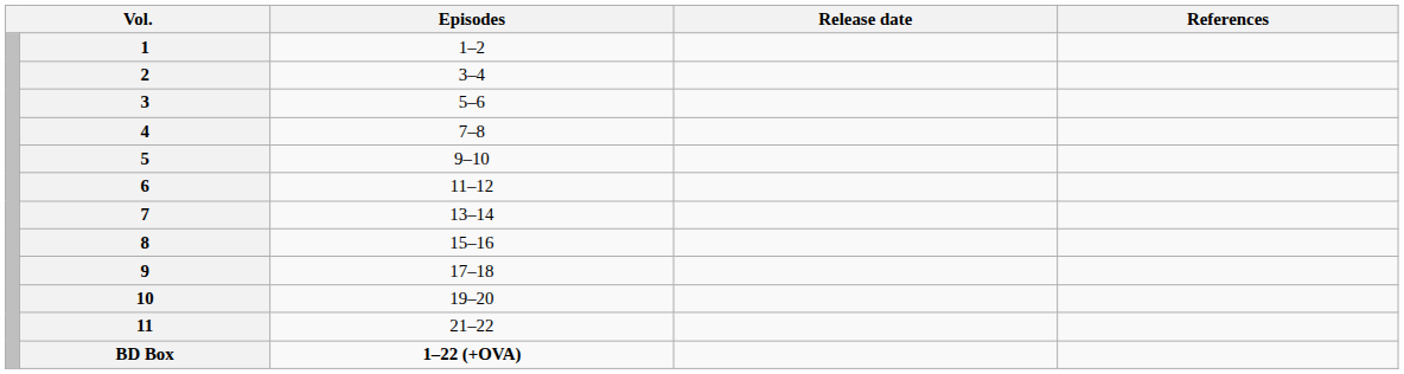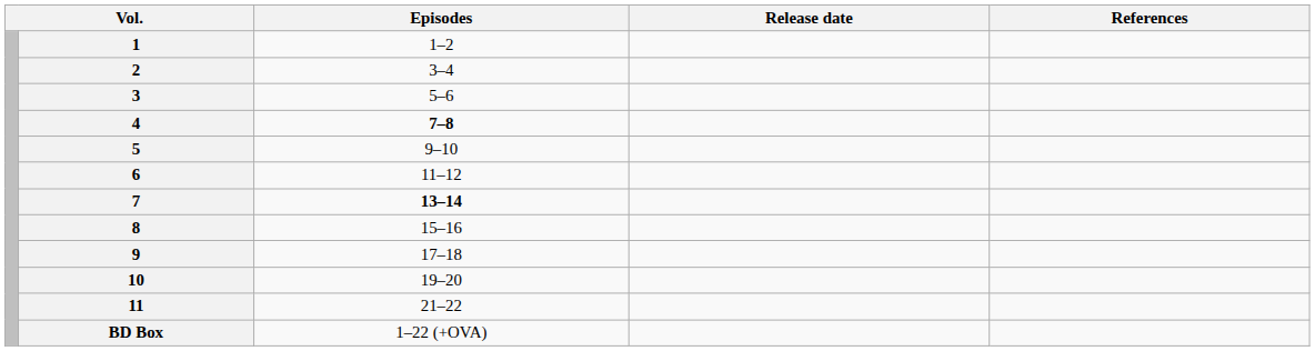4 | Episodes: normal -> bold
7 | Episodes: normal -> bold
BD Box | Episodes: bold -> normal
